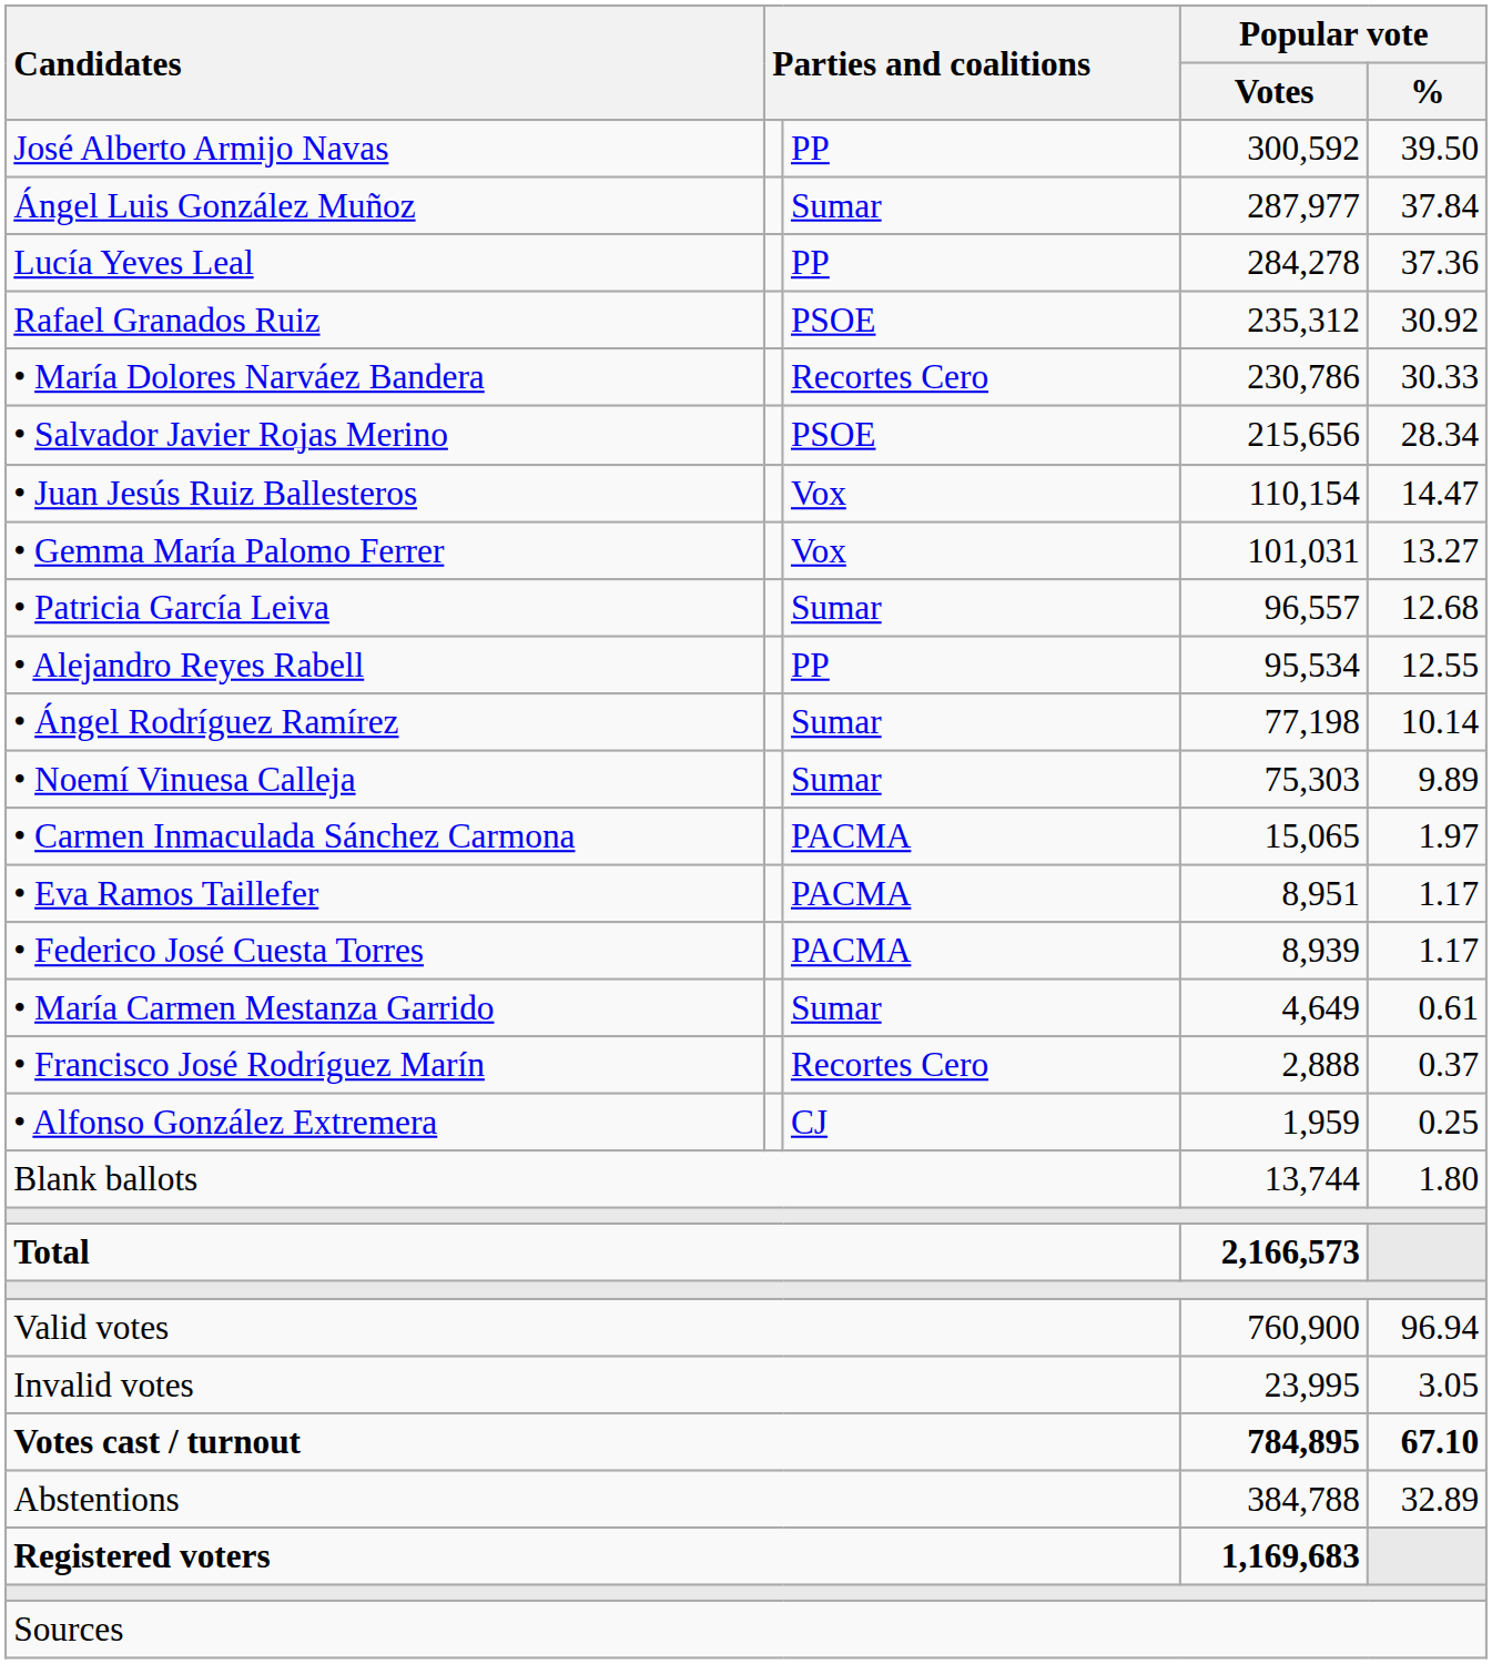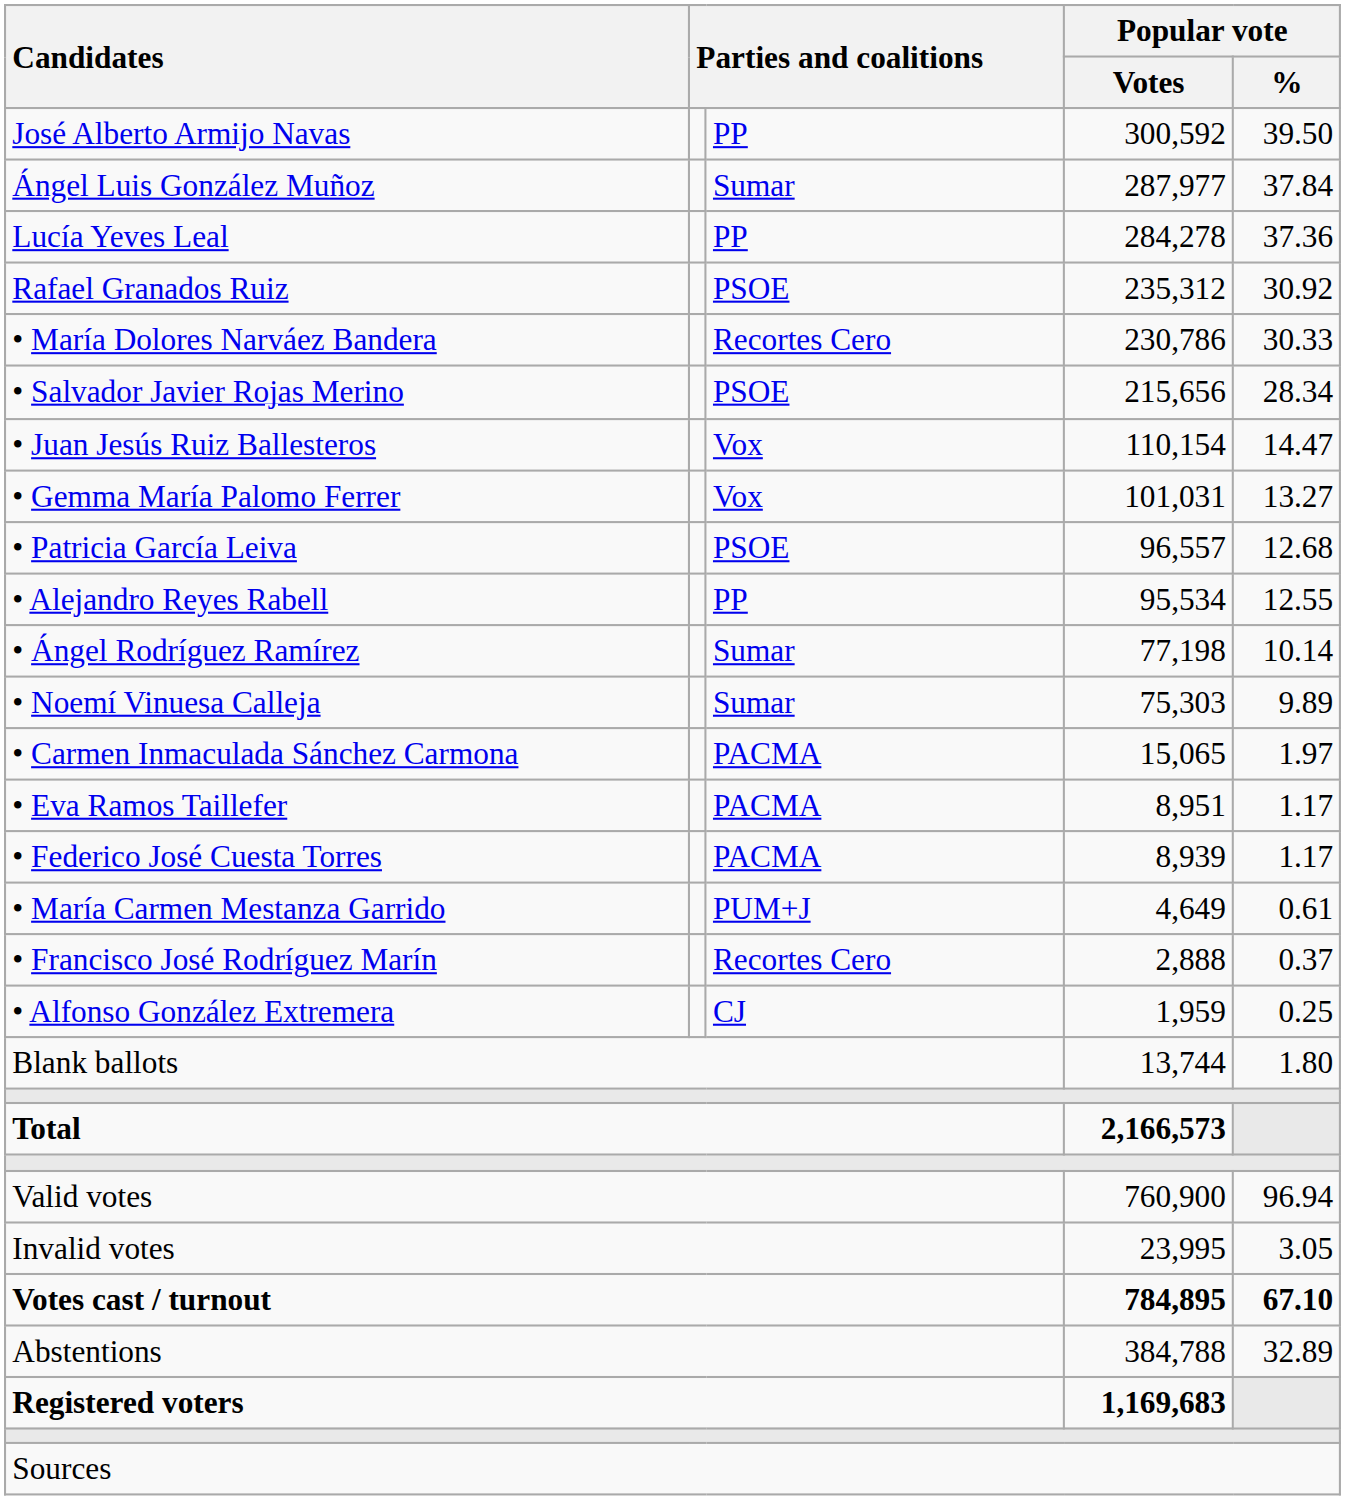• Patricia García Leiva | column 3: Sumar -> PSOE
• María Carmen Mestanza Garrido | column 3: Sumar -> PUM+J
